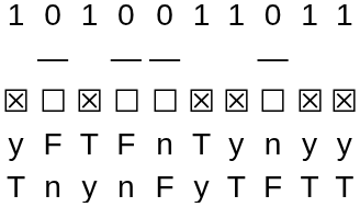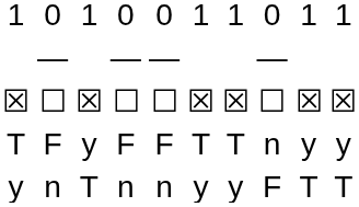row 4 | column 1: y -> T
row 4 | column 3: T -> y
row 4 | column 5: n -> F
row 4 | column 7: y -> T
row 5 | column 1: T -> y
row 5 | column 3: y -> T
row 5 | column 5: F -> n
row 5 | column 7: T -> y
